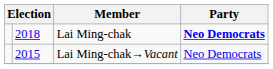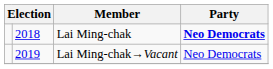Lai Ming-chak→Vacant | column 2: 2015 -> 2019
